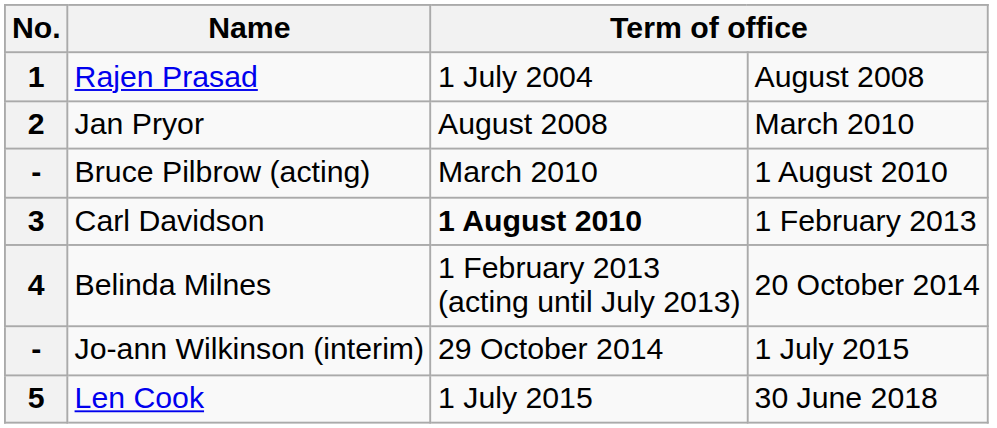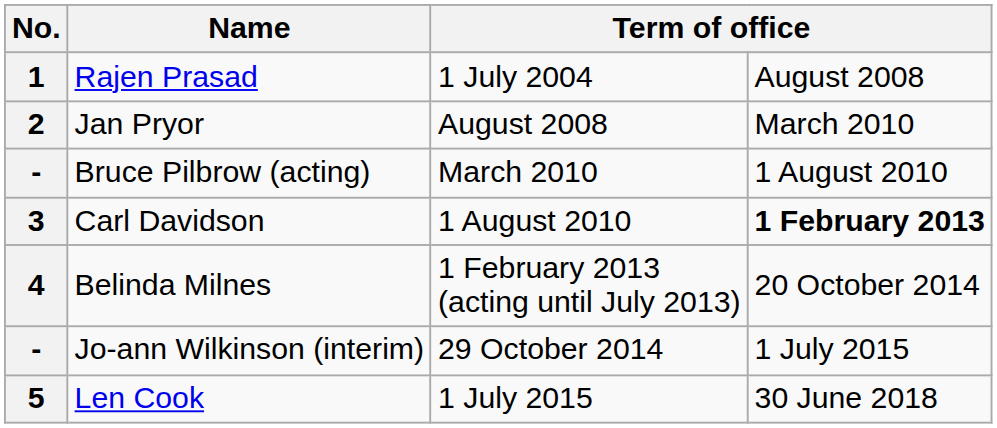Carl Davidson | column 3: bold -> normal
Carl Davidson | column 4: normal -> bold
